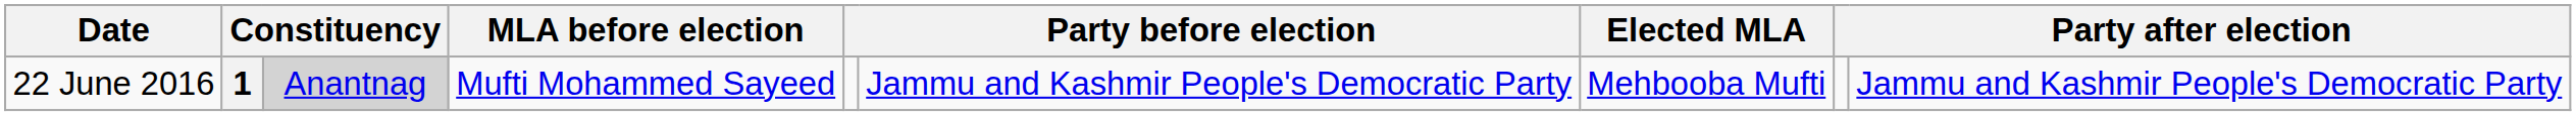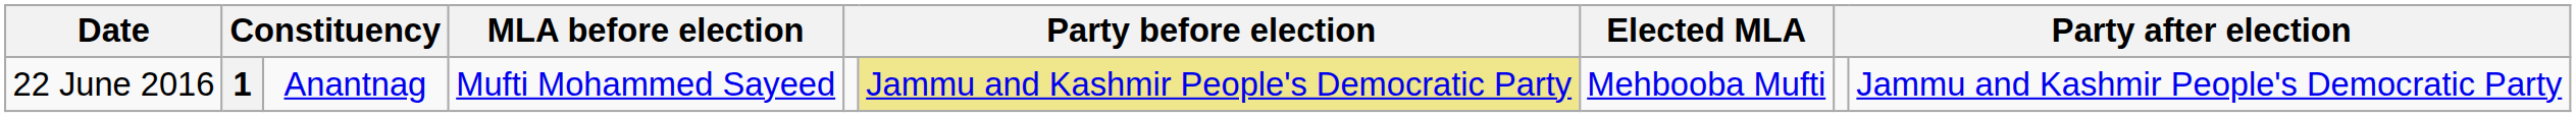1 | column 3: lightgrey background -> no background
1 | column 6: no background -> khaki background
